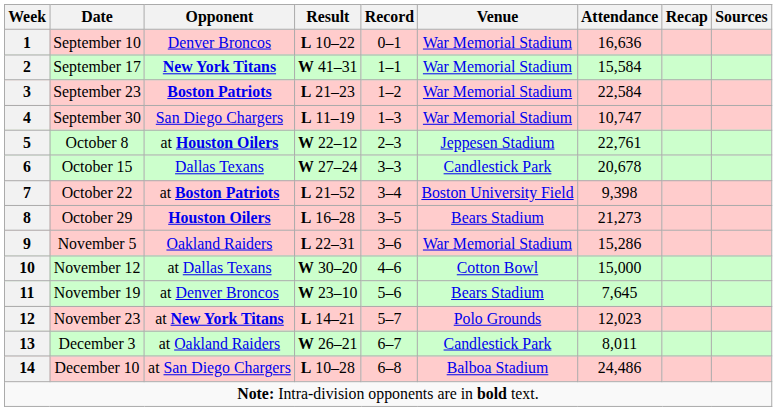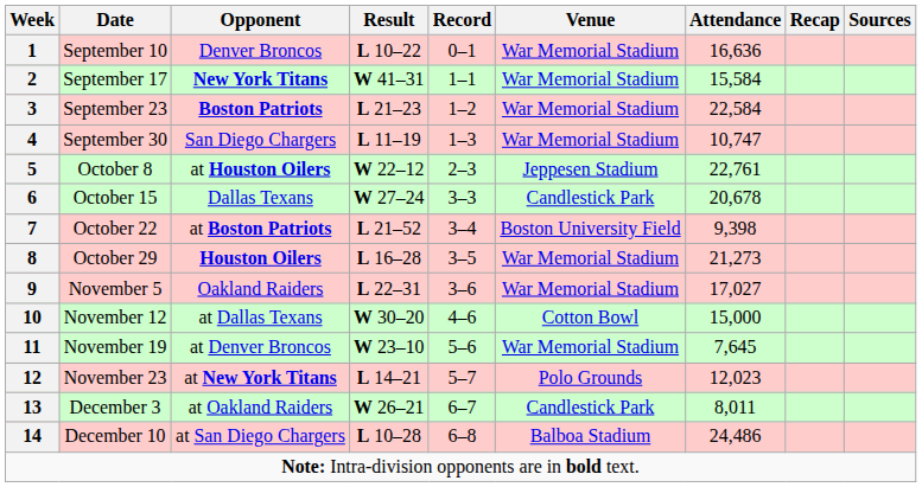8 | Venue: Bears Stadium -> War Memorial Stadium
9 | Attendance: 15,286 -> 17,027
11 | Venue: Bears Stadium -> War Memorial Stadium
